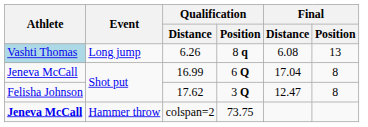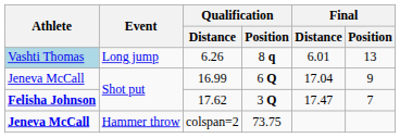6.26 | Final / Distance: 6.08 -> 6.01
16.99 | Final / Position: 8 -> 9
17.62 | Athlete: normal -> bold
17.62 | Final / Distance: 12.47 -> 17.47
17.62 | Final / Position: 8 -> 7
